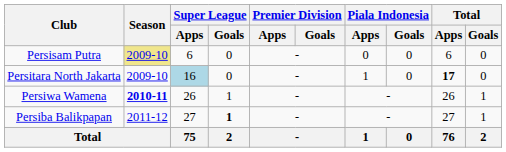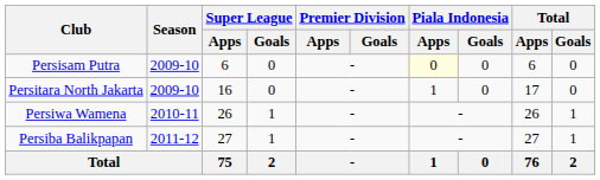Persisam Putra | Season: khaki background -> no background
Persisam Putra | Piala Indonesia / Apps: no background -> lightyellow background
Persitara North Jakarta | Super League / Apps: lightblue background -> no background
Persitara North Jakarta | Total / Apps: bold -> normal
Persiwa Wamena | Season: bold -> normal
Persiba Balikpapan | Super League / Goals: bold -> normal
